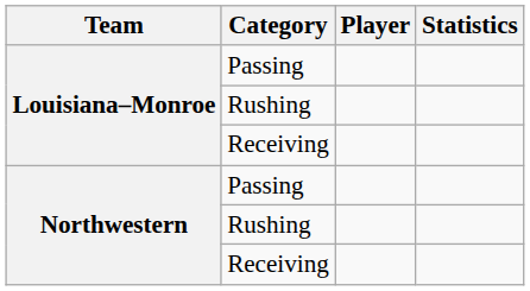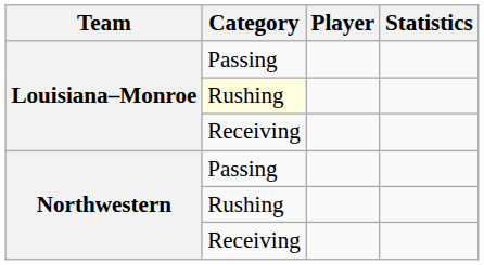Louisiana–Monroe / Rushing | Category: no background -> lightyellow background
